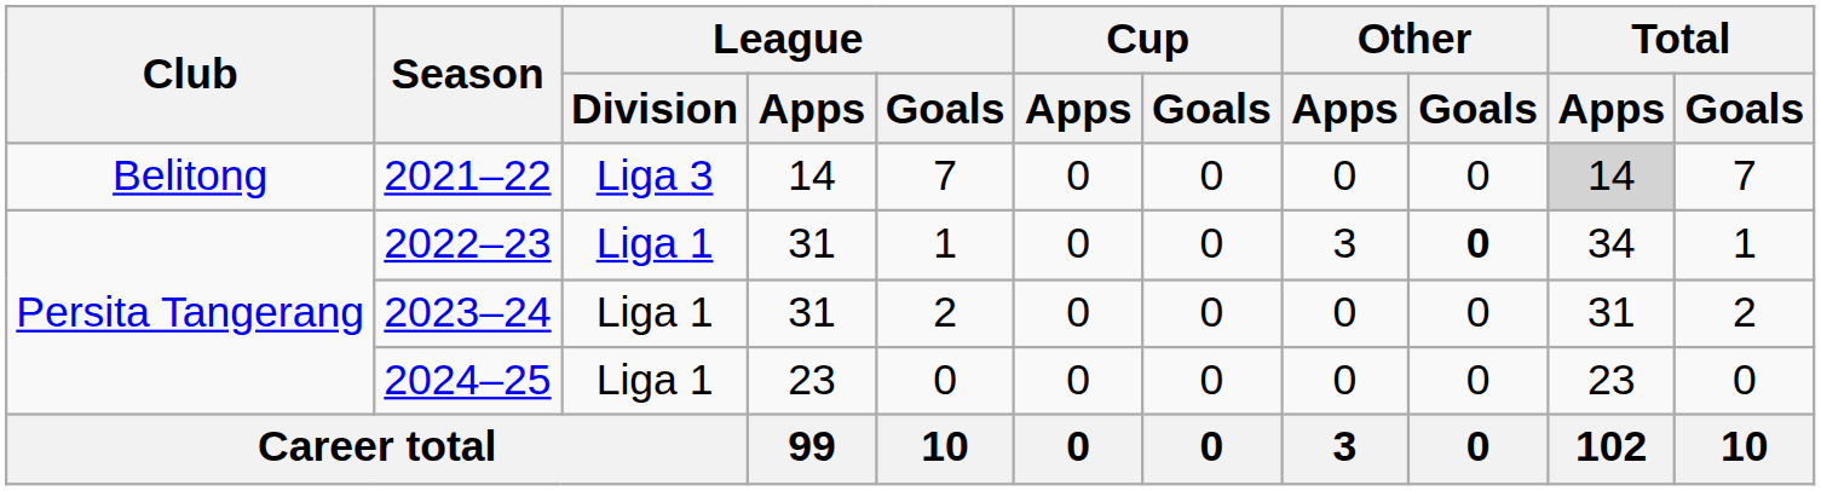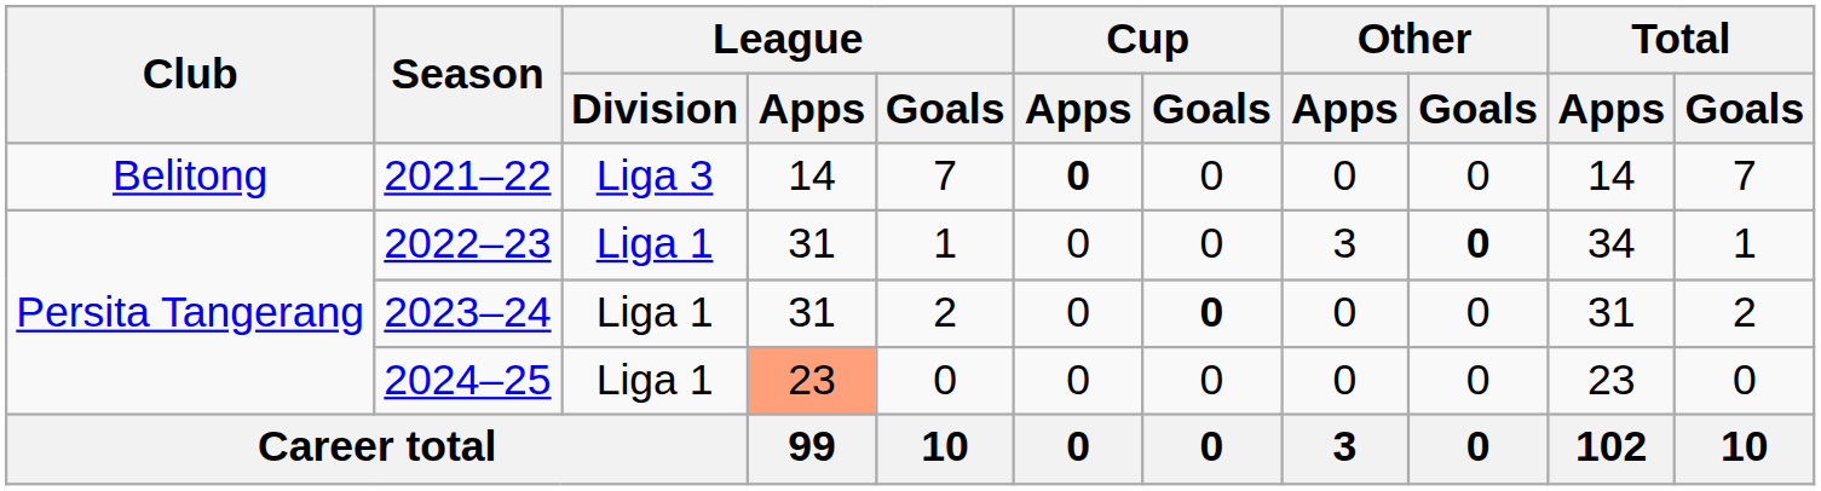2021–22 | Cup / Apps: normal -> bold
2021–22 | Total / Apps: lightgrey background -> no background
2023–24 | Cup / Goals: normal -> bold
2024–25 | League / Apps: no background -> lightsalmon background
